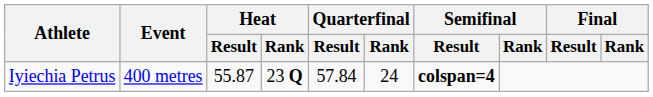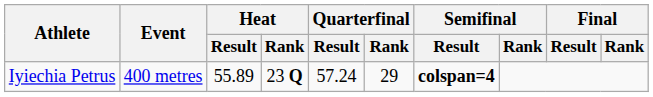Iyiechia Petrus | Heat / Result: 55.87 -> 55.89
Iyiechia Petrus | Quarterfinal / Result: 57.84 -> 57.24
Iyiechia Petrus | Quarterfinal / Rank: 24 -> 29
